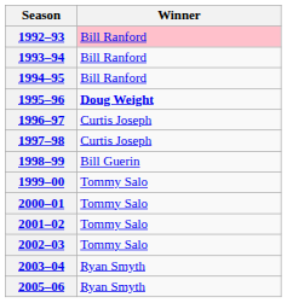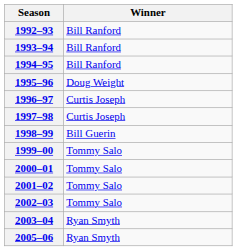1992–93 | Winner: pink background -> no background
1995–96 | Winner: bold -> normal
